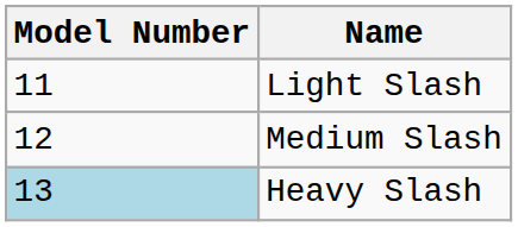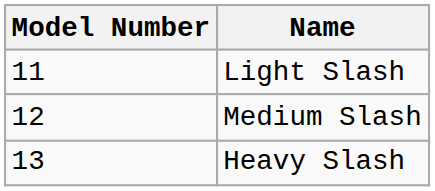Heavy Slash | Model Number: lightblue background -> no background
